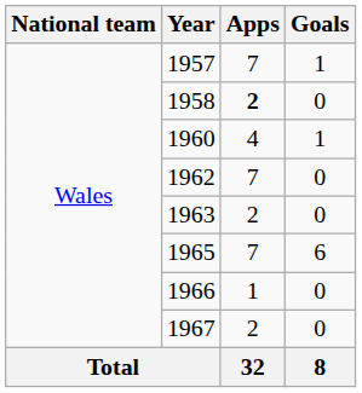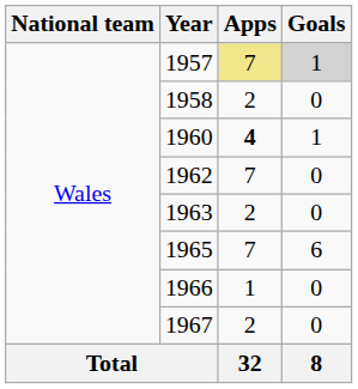1957 | Apps: no background -> khaki background
1957 | Goals: no background -> lightgrey background
1958 | Apps: bold -> normal
1960 | Apps: normal -> bold
